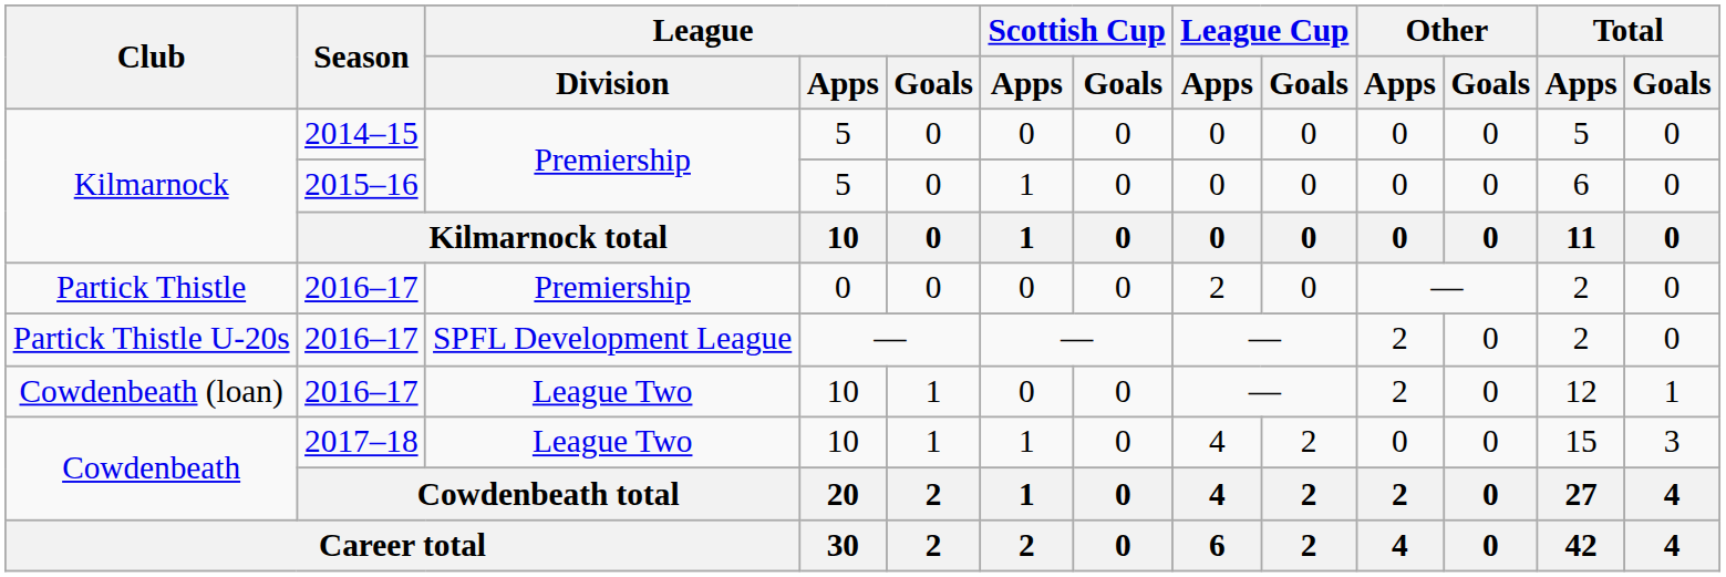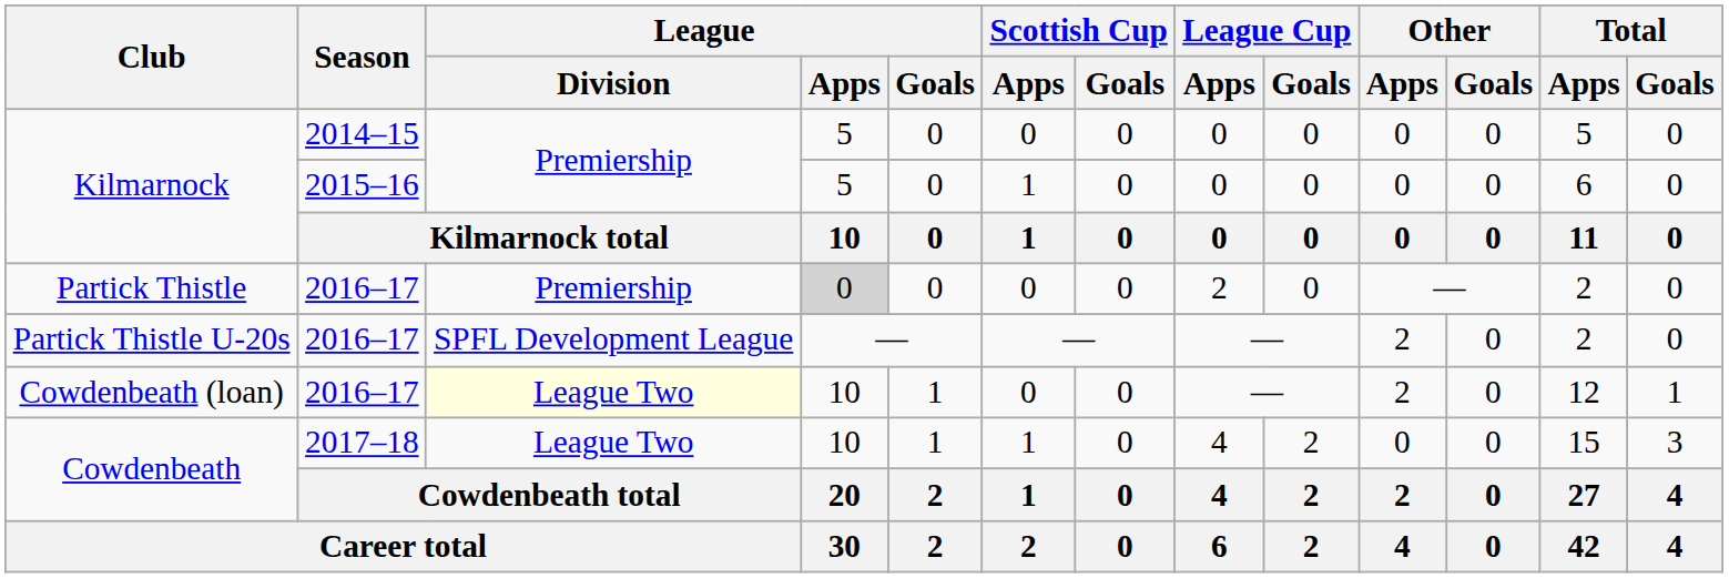Partick Thistle | League / Apps: no background -> lightgrey background
Cowdenbeath (loan) | League / Division: no background -> lightyellow background
